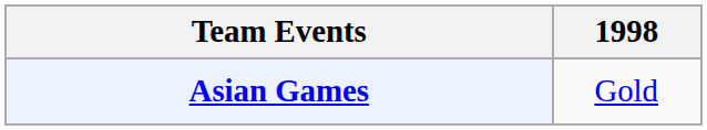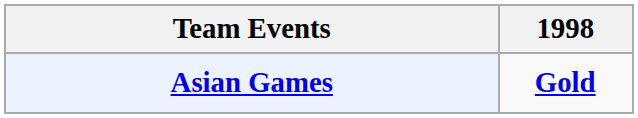Asian Games | 1998: normal -> bold
